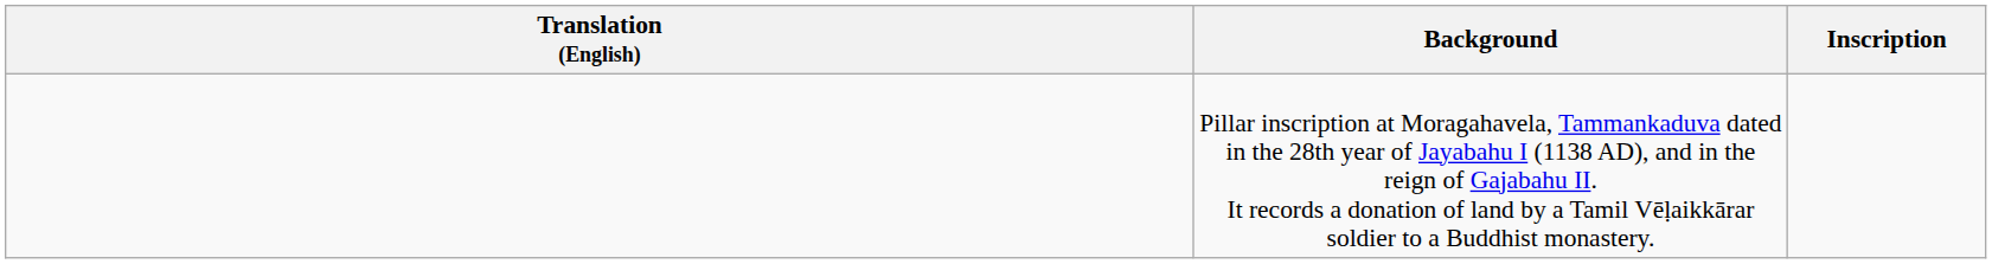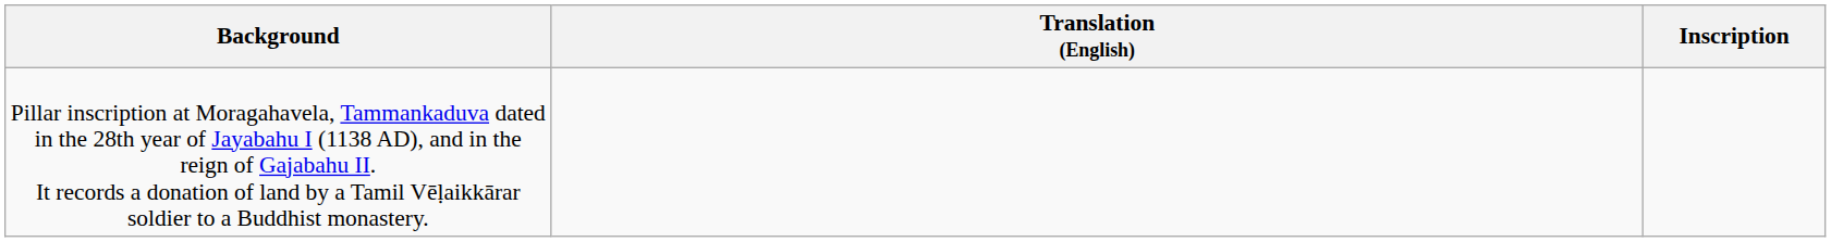columns swapped: Background <-> Translation (English)
